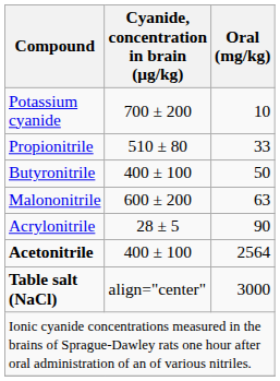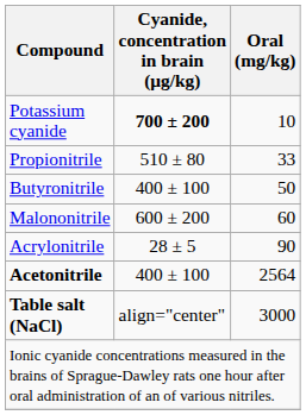Potassium cyanide | Cyanide, concentration in brain (μg/kg): normal -> bold
Malononitrile | Oral (mg/kg): 63 -> 60
